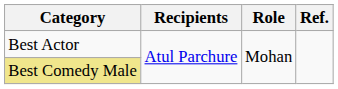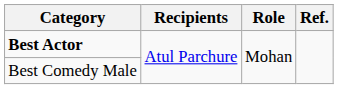Best Actor | Category: normal -> bold
Best Comedy Male | Category: khaki background -> no background
